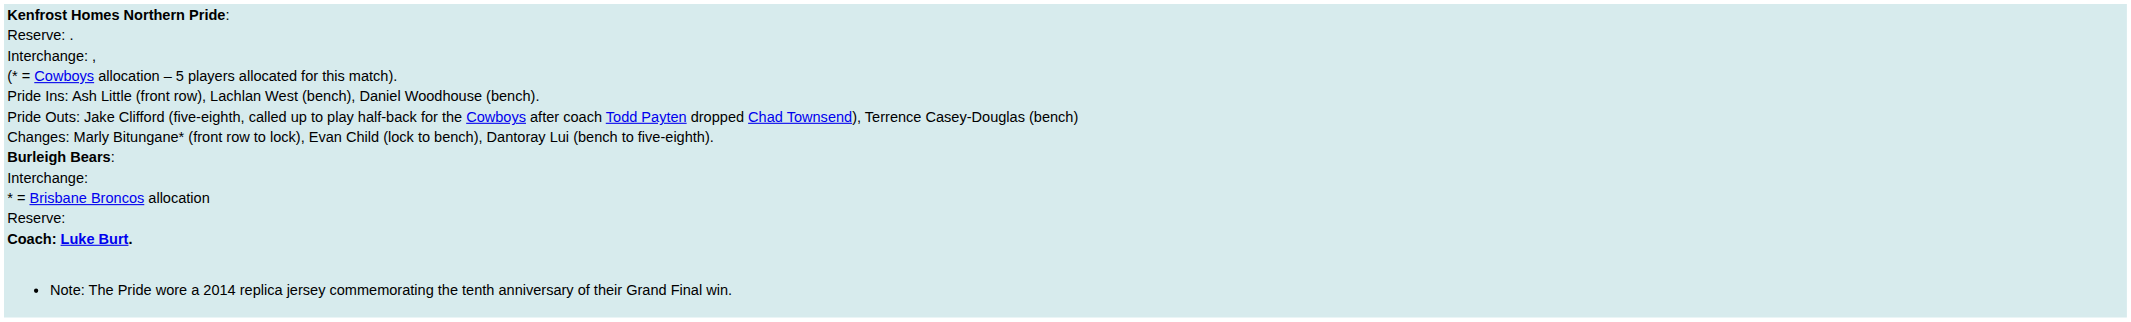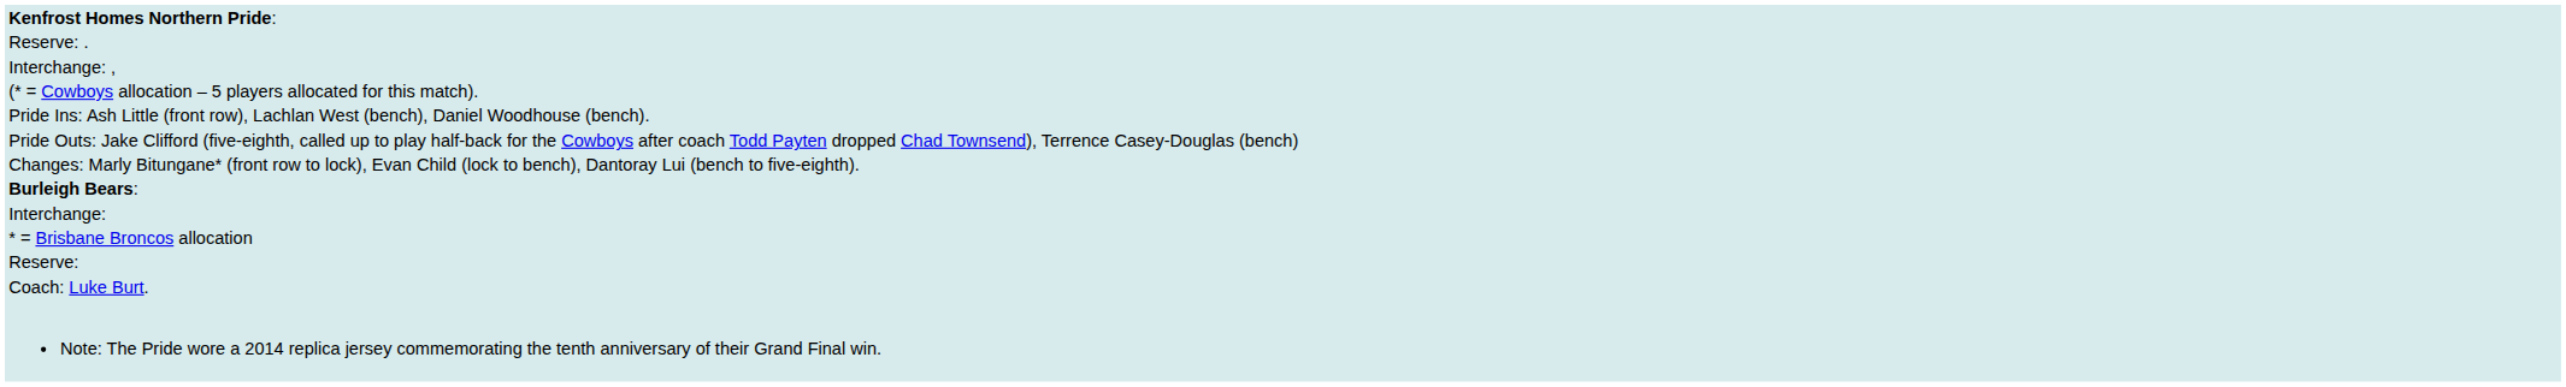row 12 | column 1: bold -> normal
